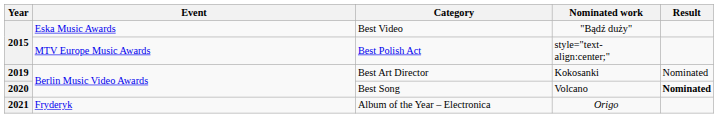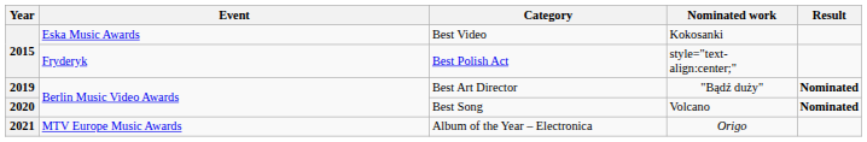Best Video | Nominated work: "Bądź duży" -> Kokosanki
Best Polish Act | Event: MTV Europe Music Awards -> Fryderyk
Best Art Director | Nominated work: Kokosanki -> "Bądź duży"
Best Art Director | Result: normal -> bold
Album of the Year – Electronica | Event: Fryderyk -> MTV Europe Music Awards
